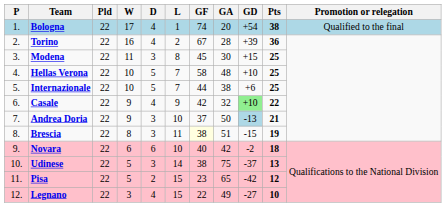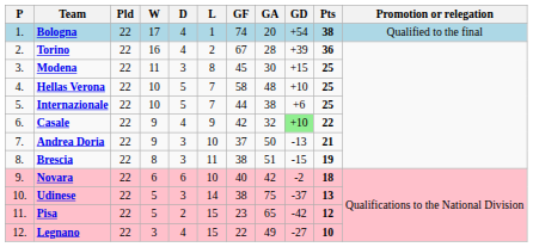Andrea Doria | GD: lightblue background -> no background
Brescia | GF: lightyellow background -> no background
